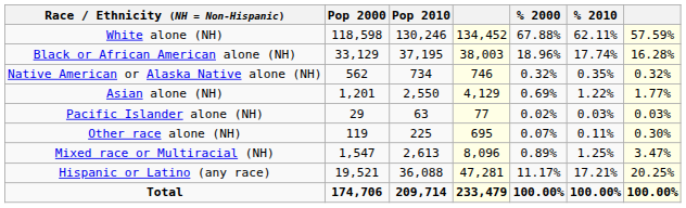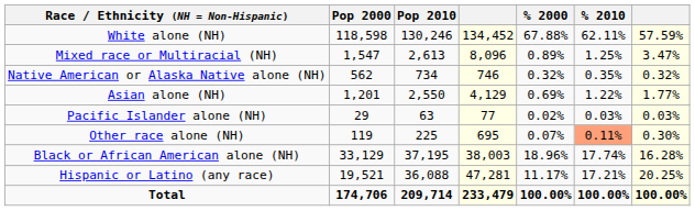rows swapped: Black or African American alone (NH) <-> Mixed race or Multiracial (NH)
Other race alone (NH) | % 2010: no background -> lightsalmon background
